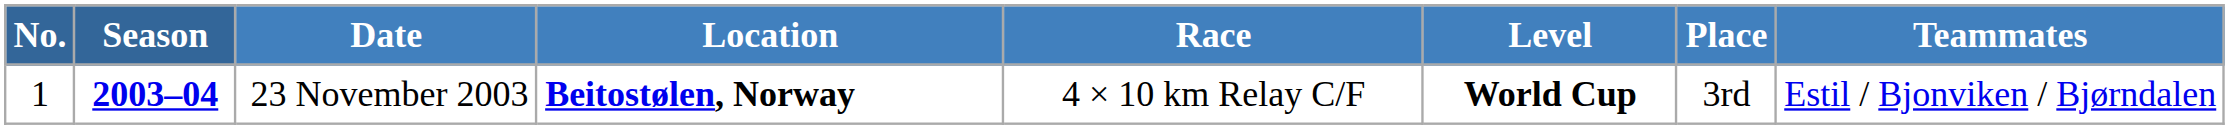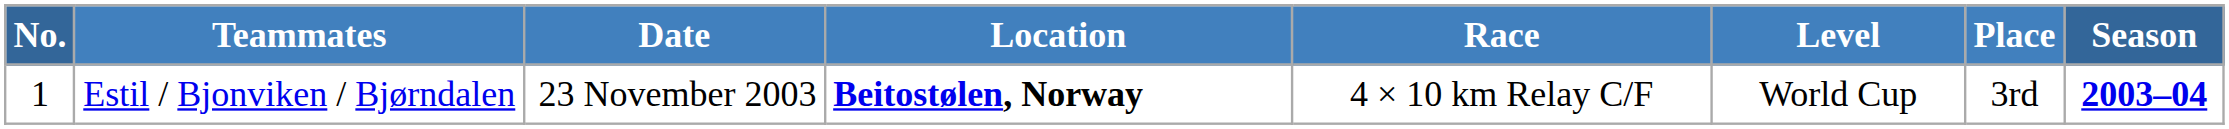columns swapped: Season <-> Teammates
23 November 2003 | Level: bold -> normal
